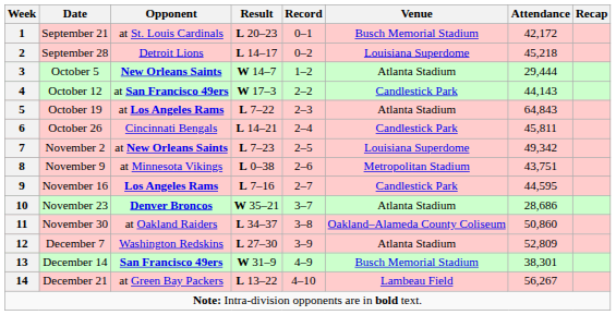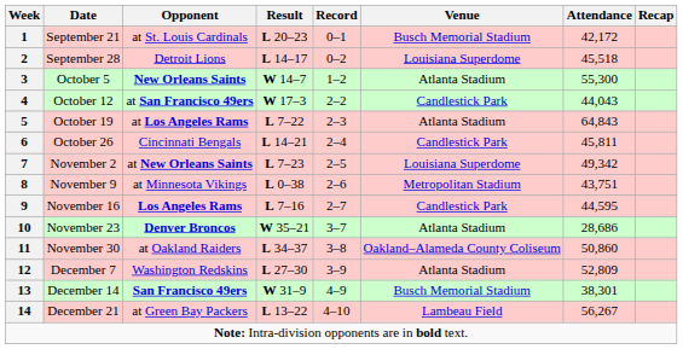2 | Attendance: 45,218 -> 45,518
3 | Attendance: 29,444 -> 55,300
4 | Attendance: 44,143 -> 44,043
